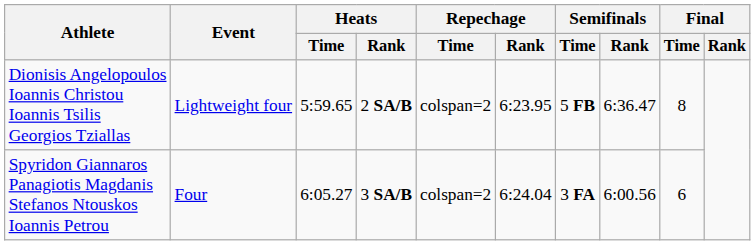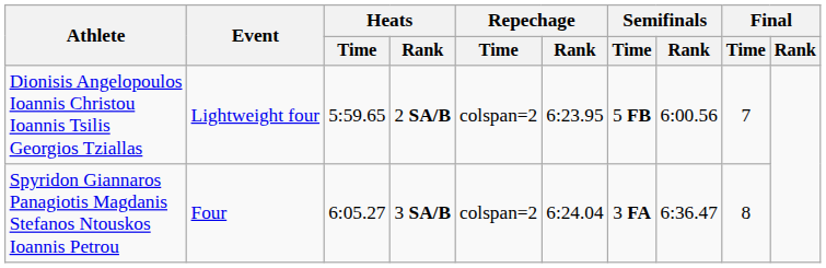row 3 | Semifinals / Rank: 6:36.47 -> 6:00.56
row 3 | Final / Time: 8 -> 7
row 4 | Semifinals / Rank: 6:00.56 -> 6:36.47
row 4 | Final / Time: 6 -> 8
